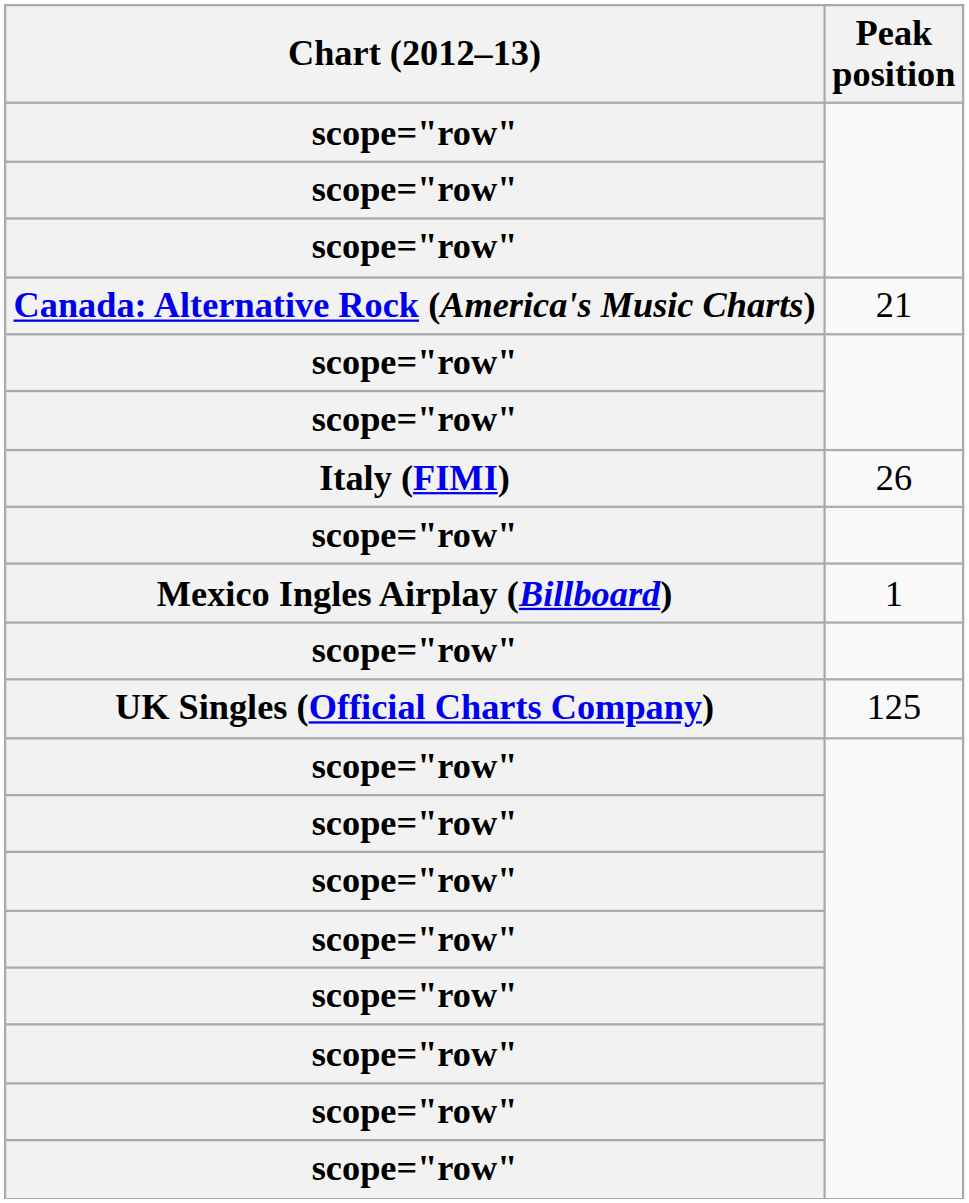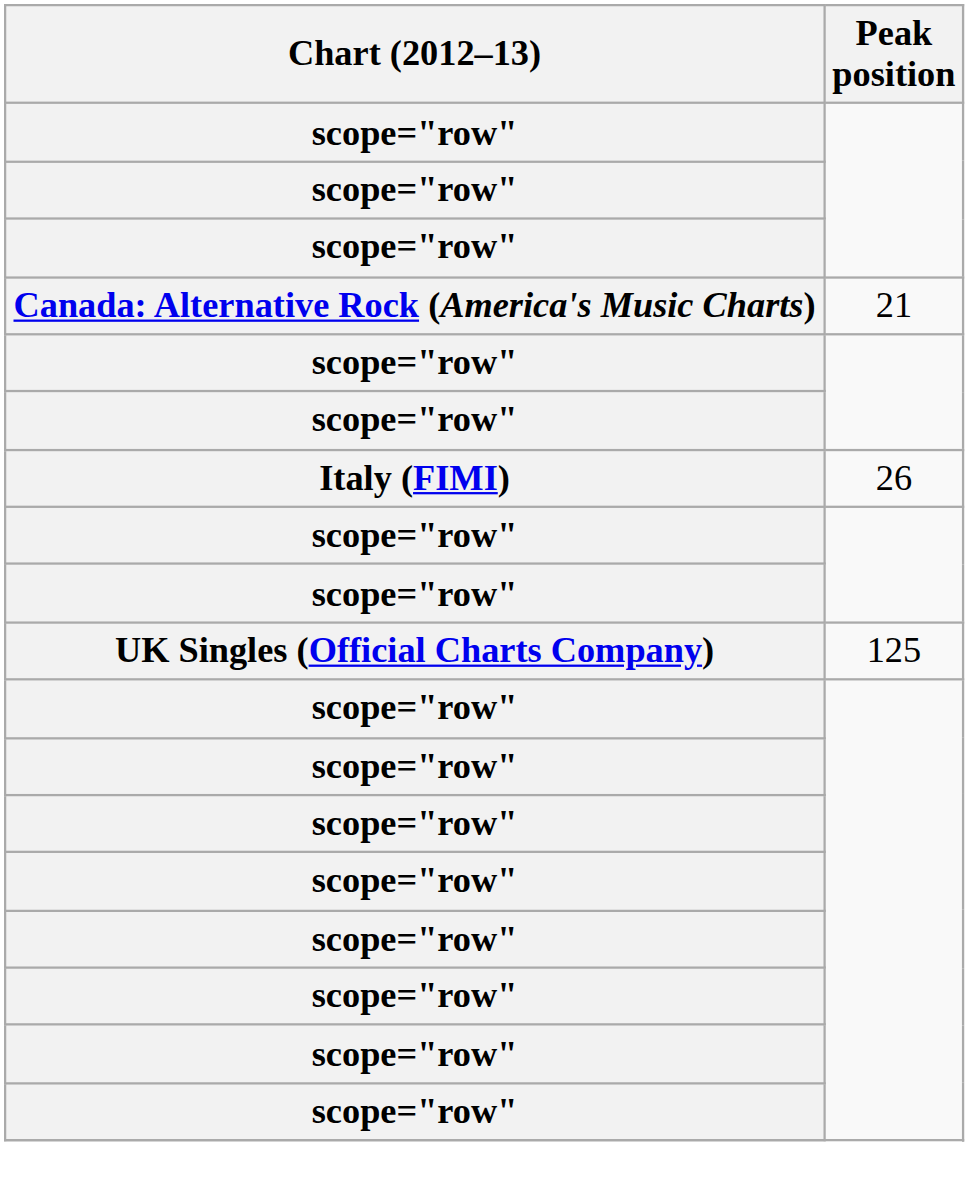- row: Mexico Ingles Airplay (Billboard) | 1
